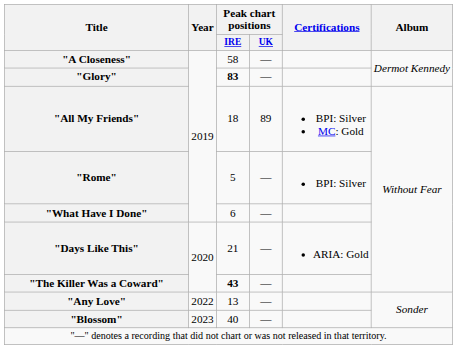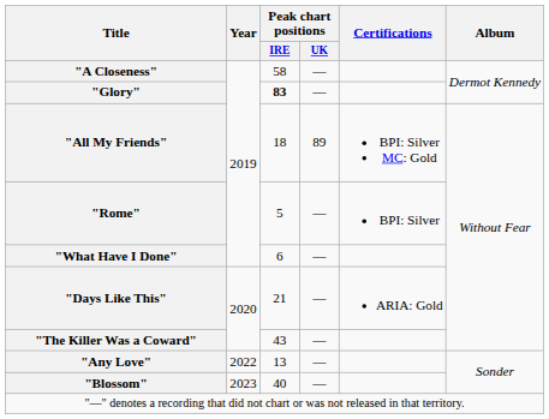"The Killer Was a Coward" | Peak chart positions / IRE: bold -> normal
